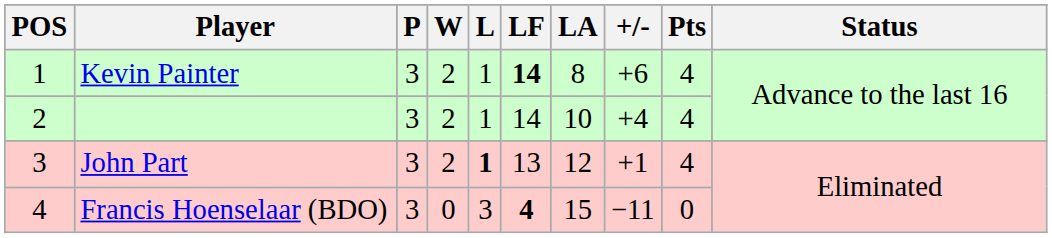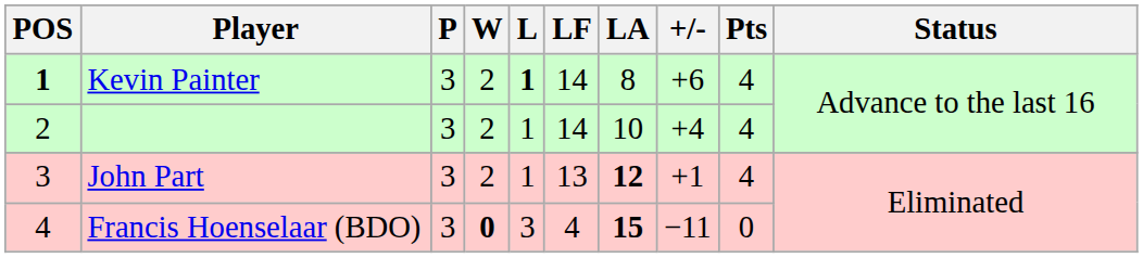Kevin Painter | POS: normal -> bold
Kevin Painter | L: normal -> bold
Kevin Painter | LF: bold -> normal
John Part | L: bold -> normal
John Part | LA: normal -> bold
Francis Hoenselaar (BDO) | W: normal -> bold
Francis Hoenselaar (BDO) | LF: bold -> normal
Francis Hoenselaar (BDO) | LA: normal -> bold
